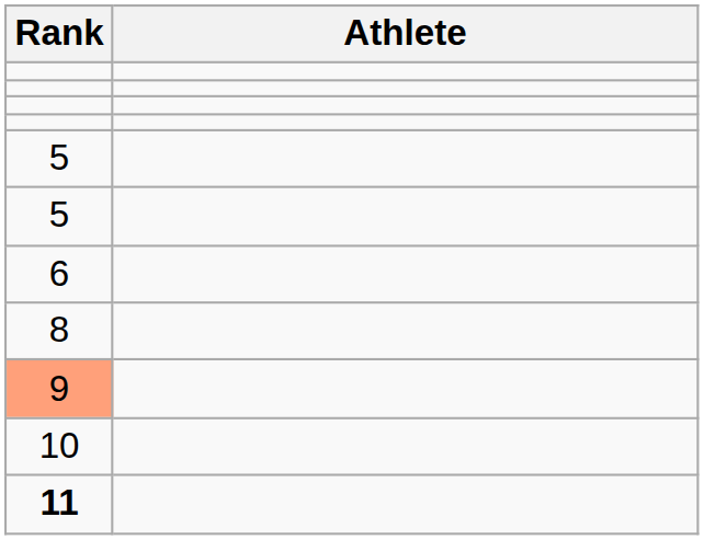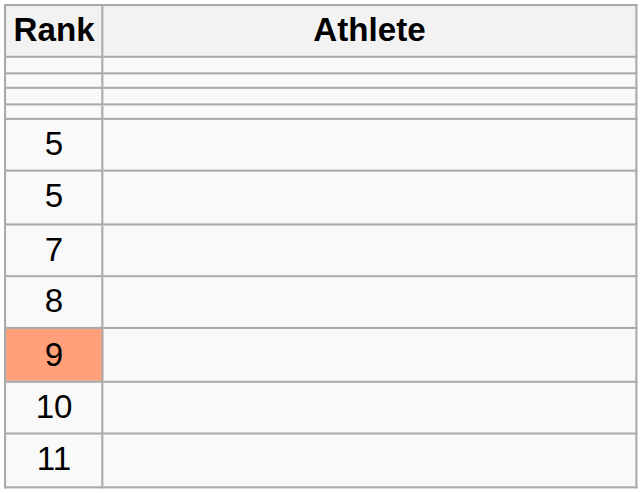row 8 | Rank: 6 -> 7
row 12 | Rank: bold -> normal
